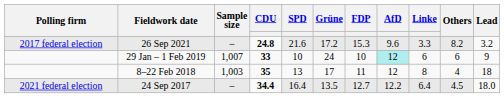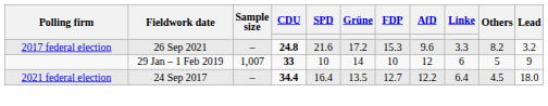29 Jan – 1 Feb 2019 | Grüne: 24 -> 14
29 Jan – 1 Feb 2019 | AfD: paleturquoise background -> no background
29 Jan – 1 Feb 2019 | Others: 6 -> 5
- row: 8–22 Feb 2018 | 1,003 | 35 | 13 | 17 | 11 | 12 | 8 | 4 | 18
